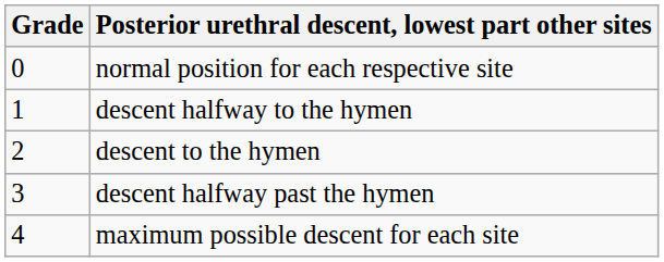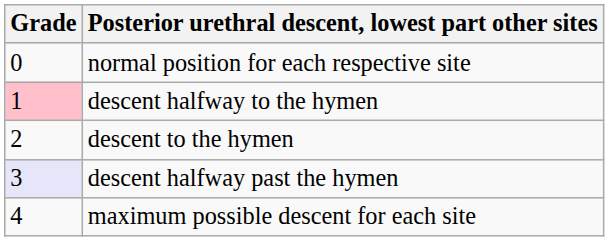descent halfway to the hymen | Grade: no background -> pink background
descent halfway past the hymen | Grade: no background -> lavender background
